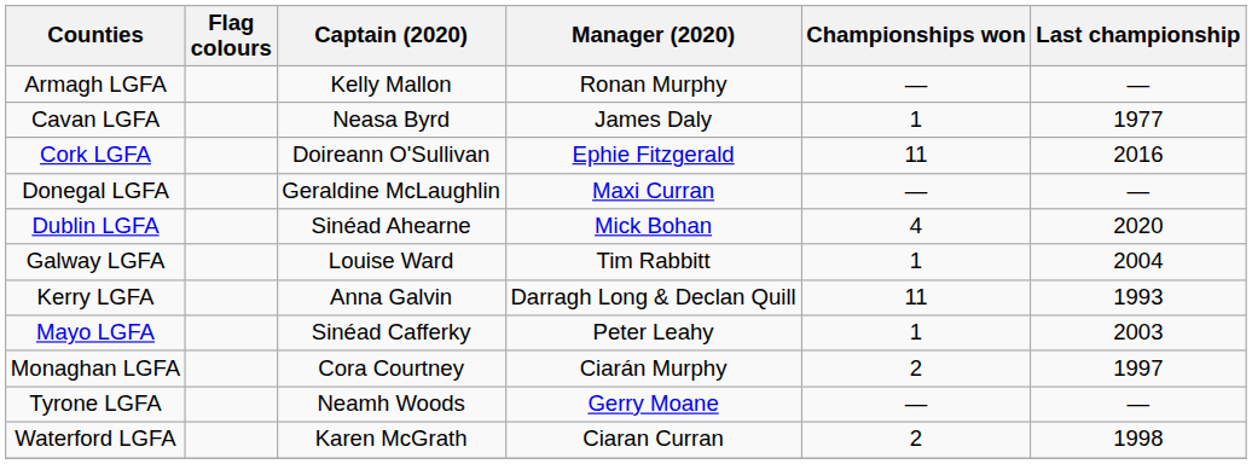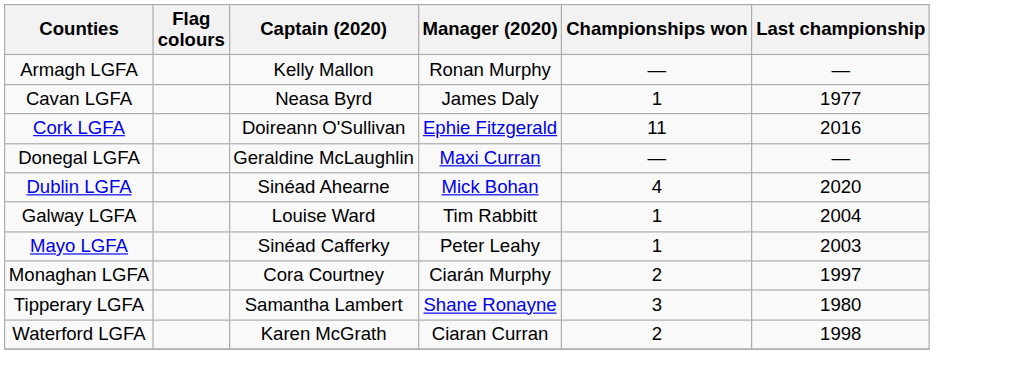- row: Kerry LGFA | Anna Galvin | Darragh Long & Declan Quill | 11 | 1993
+ row: Tipperary LGFA | Samantha Lambert | Shane Ronayne | 3 | 1980
- row: Tyrone LGFA | Neamh Woods | Gerry Moane | — | —
